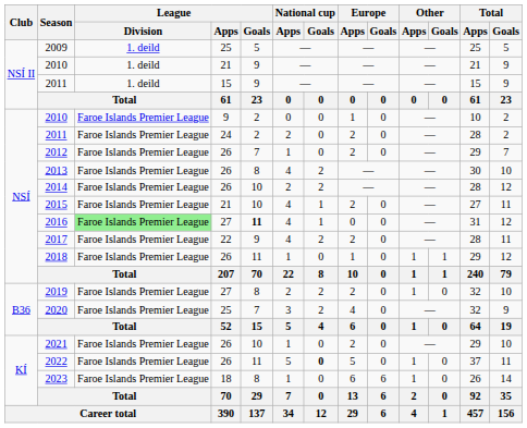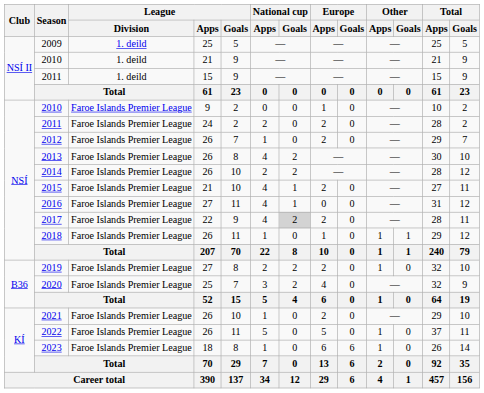2016 | League / Division: lightgreen background -> no background
2016 | League / Goals: bold -> normal
2017 | National cup / Goals: no background -> lightgrey background
2022 | National cup / Goals: bold -> normal
